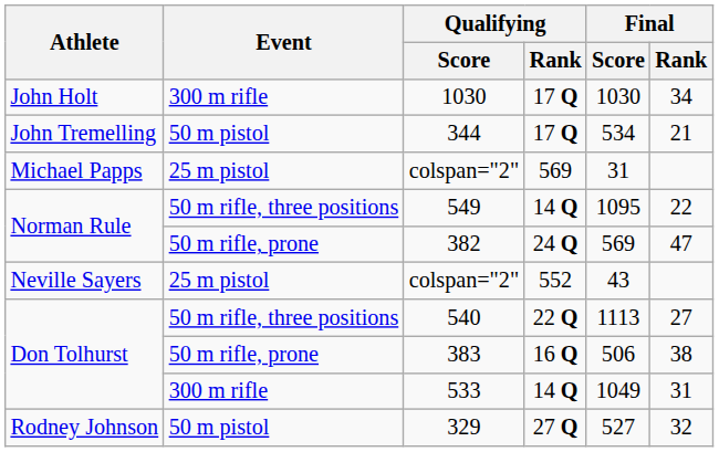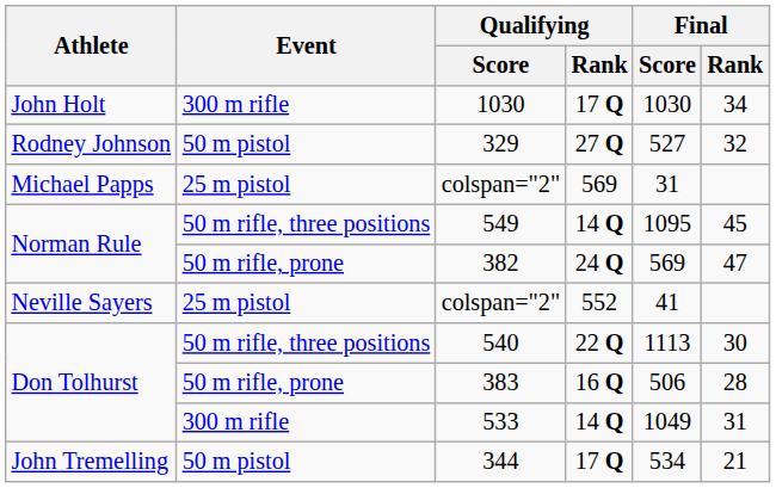rows swapped: 329 <-> 344
549 | Final / Rank: 22 -> 45
colspan="2" / 552 | Final / Score: 43 -> 41
540 | Final / Rank: 27 -> 30
383 | Final / Rank: 38 -> 28
